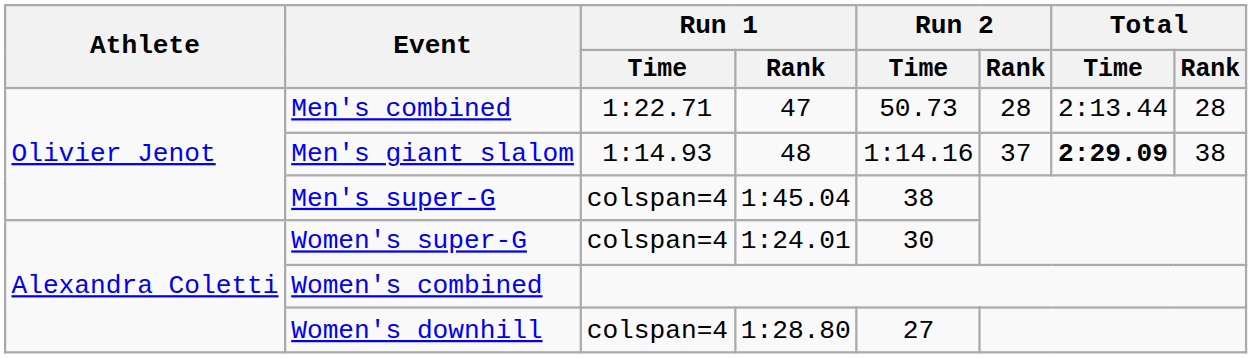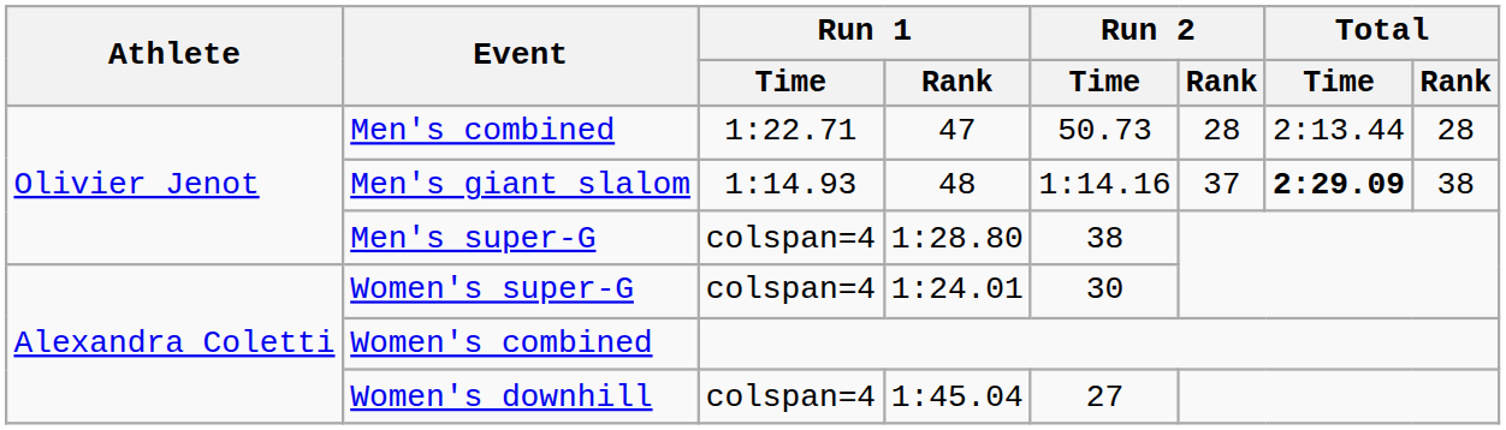Men's super-G | Run 1 / Rank: 1:45.04 -> 1:28.80
Women's downhill | Run 1 / Rank: 1:28.80 -> 1:45.04
